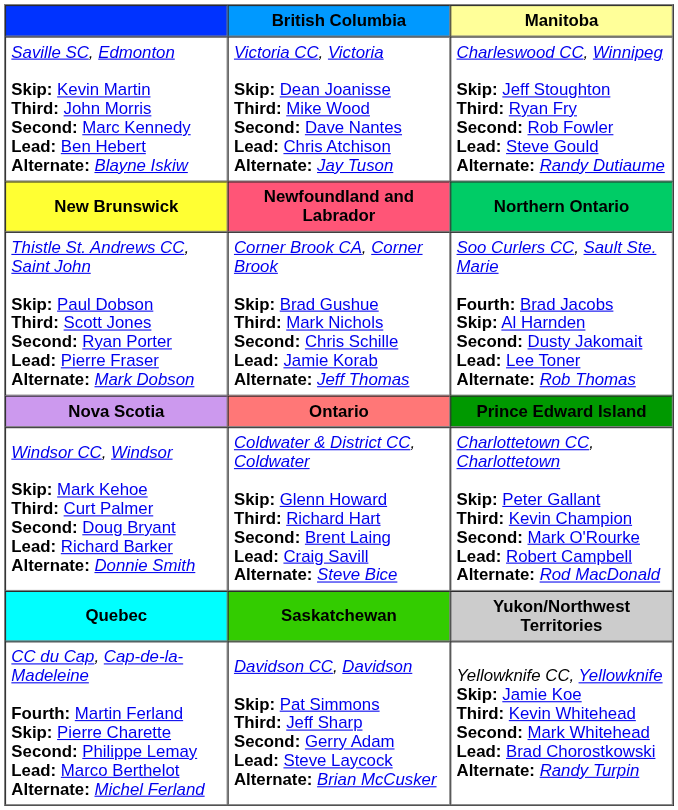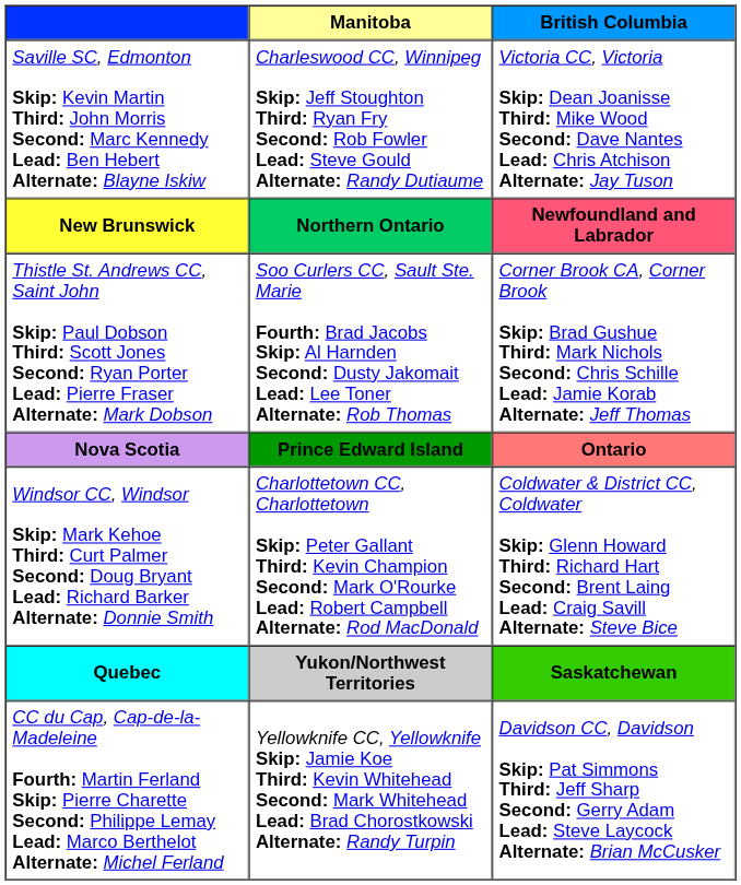columns swapped: British Columbia <-> Manitoba
